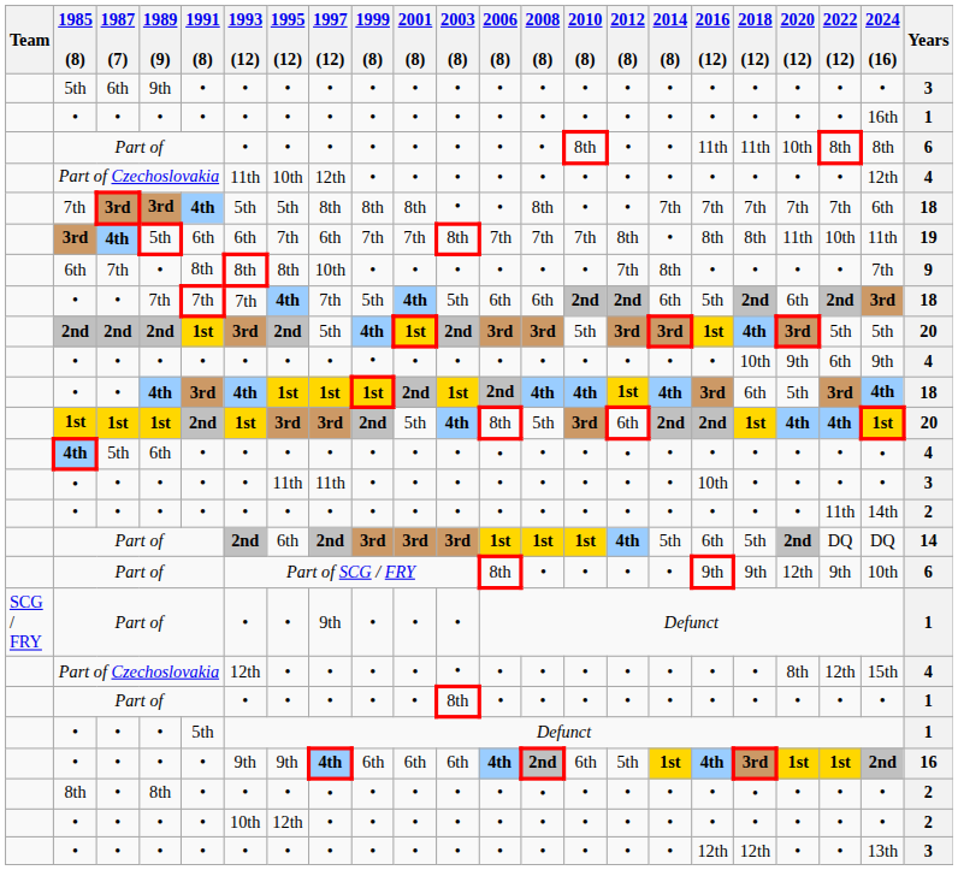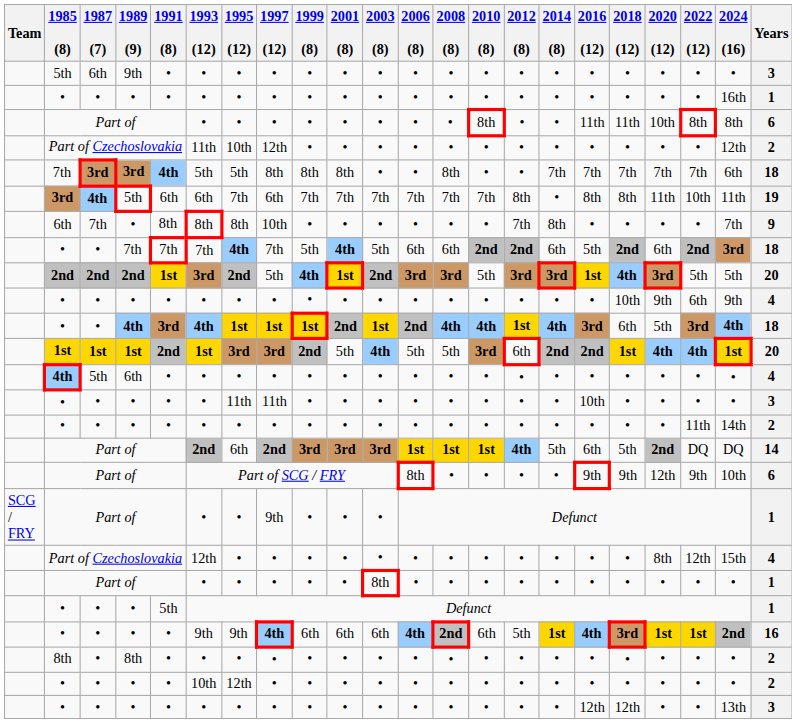row 5 | Years: 4 -> 2
row 7 | 2003 (8): 8th -> 7th
row 13 | 2006 (8): 8th -> 5th
